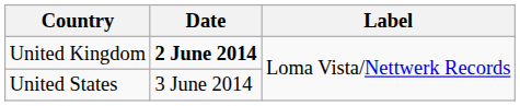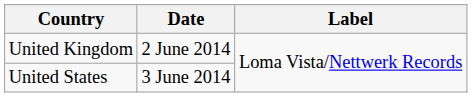United Kingdom | Date: bold -> normal
